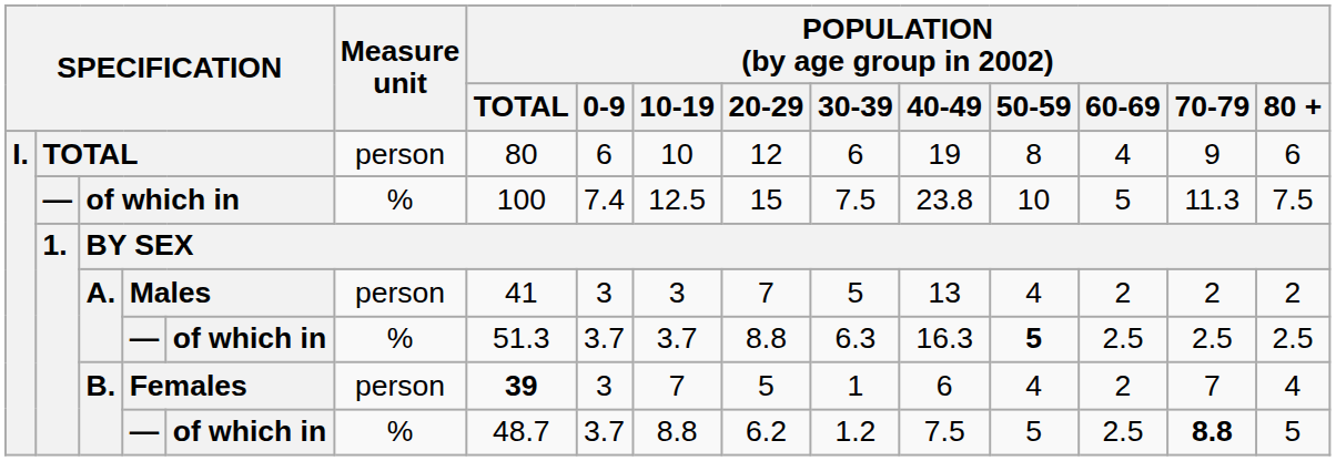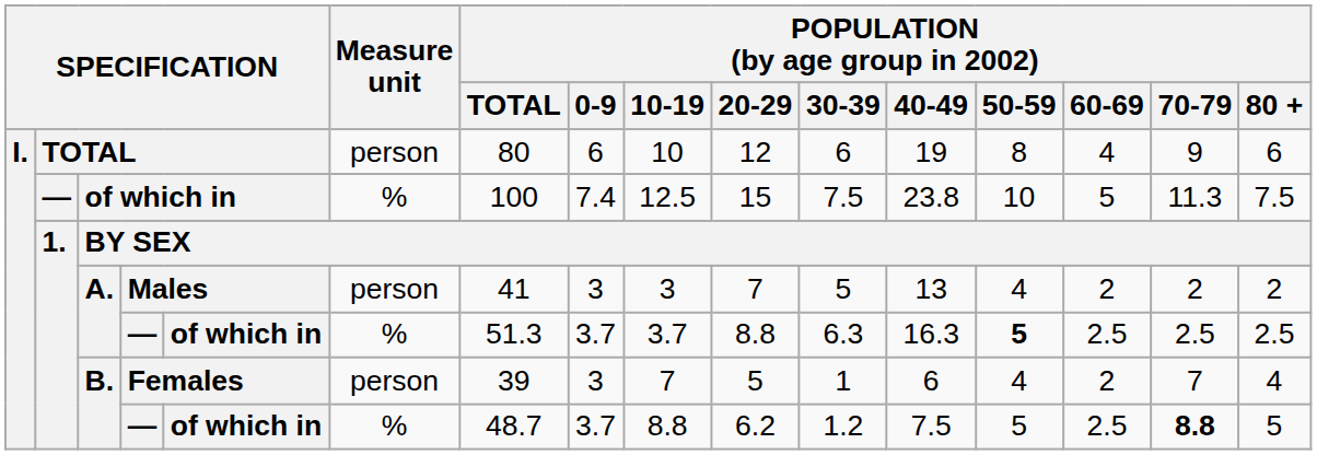Females | POPULATION (by age group in 2002) / TOTAL: bold -> normal
